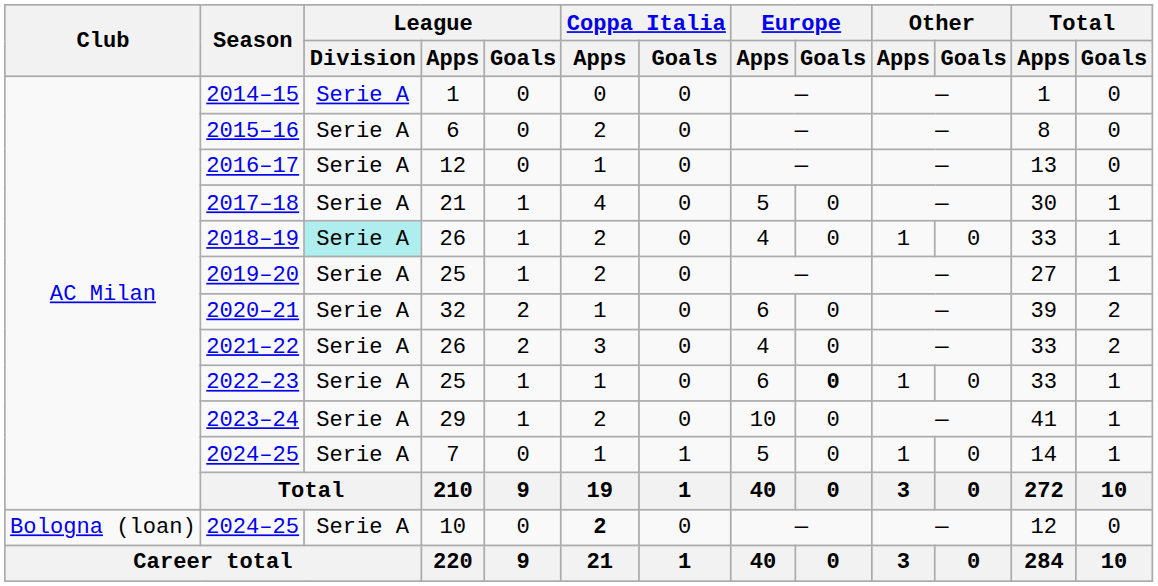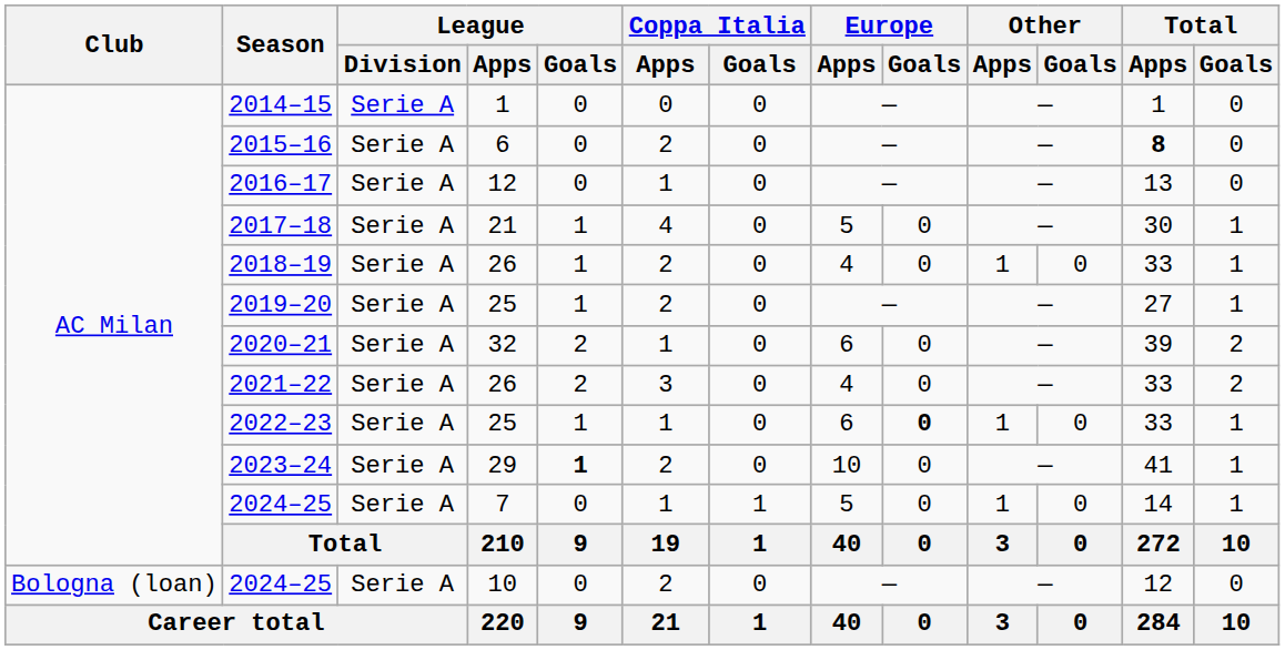2015–16 | Total / Apps: normal -> bold
2018–19 | League / Division: paleturquoise background -> no background
2023–24 | League / Goals: normal -> bold
2024–25 / 10 | Coppa Italia / Apps: bold -> normal
